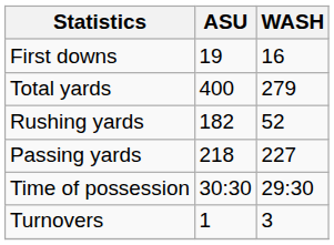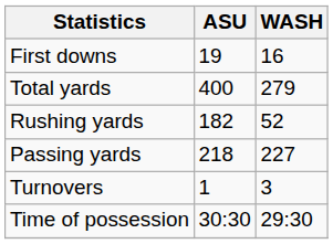rows swapped: Turnovers <-> Time of possession
